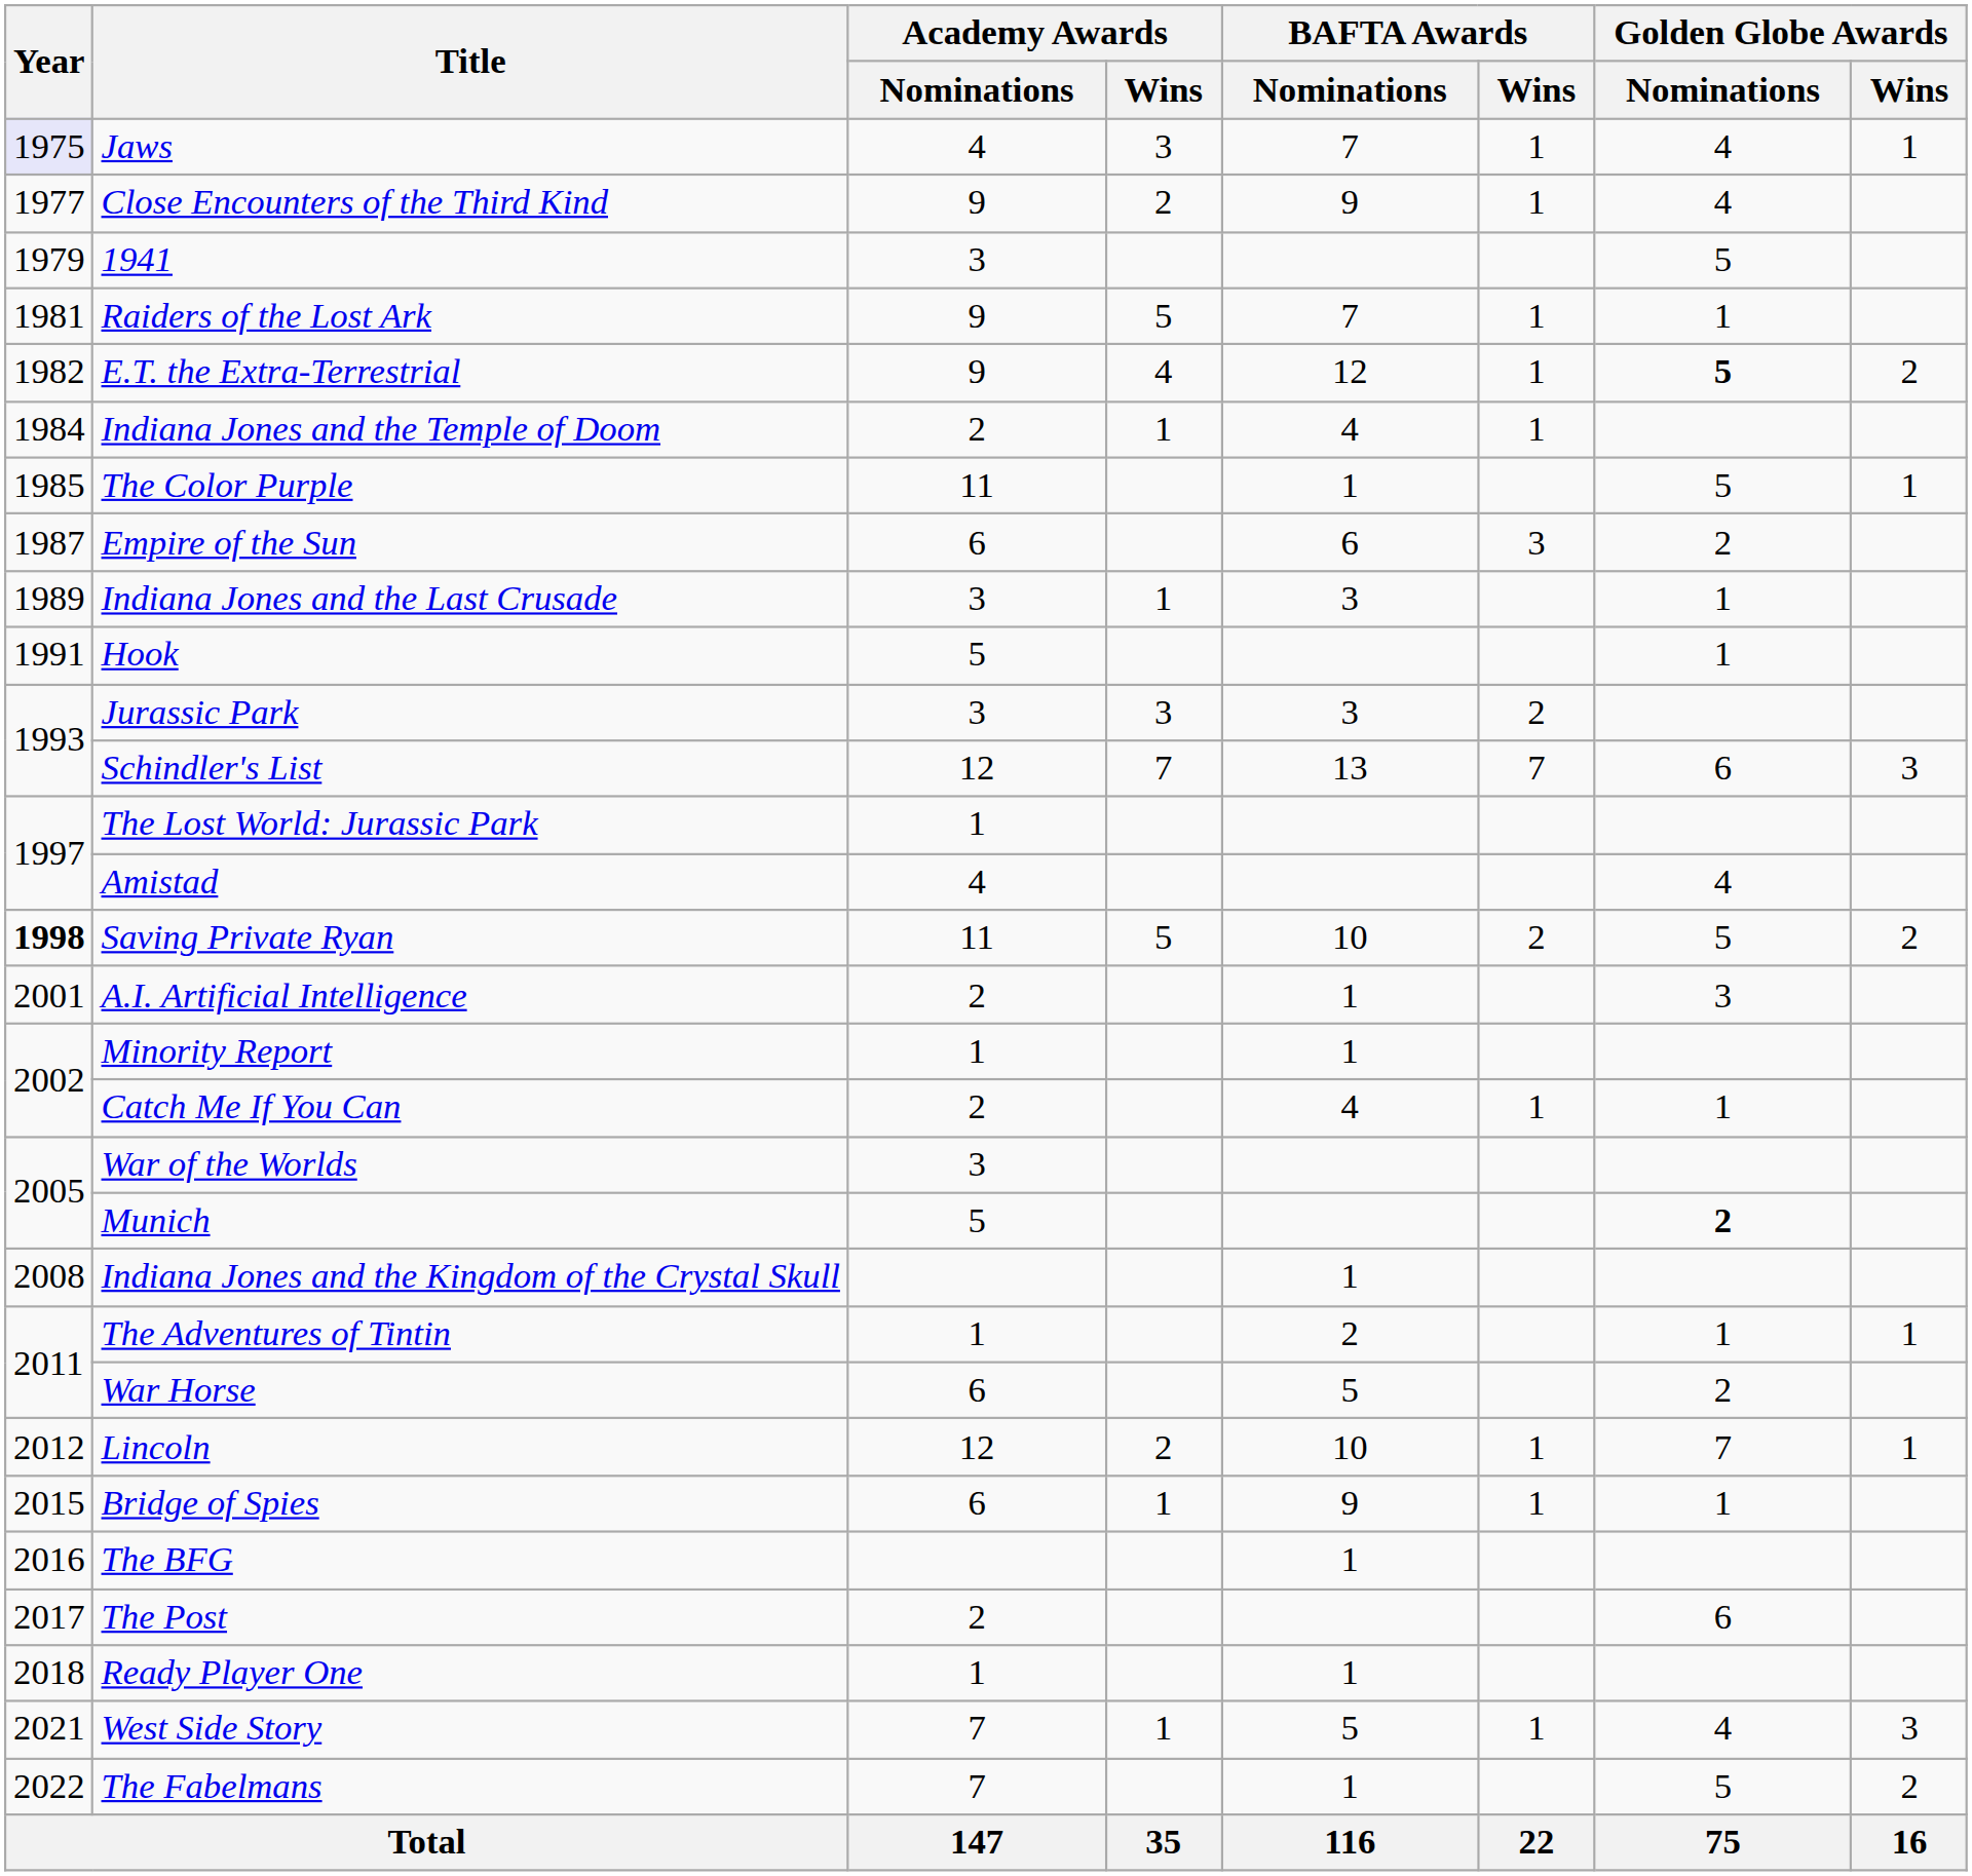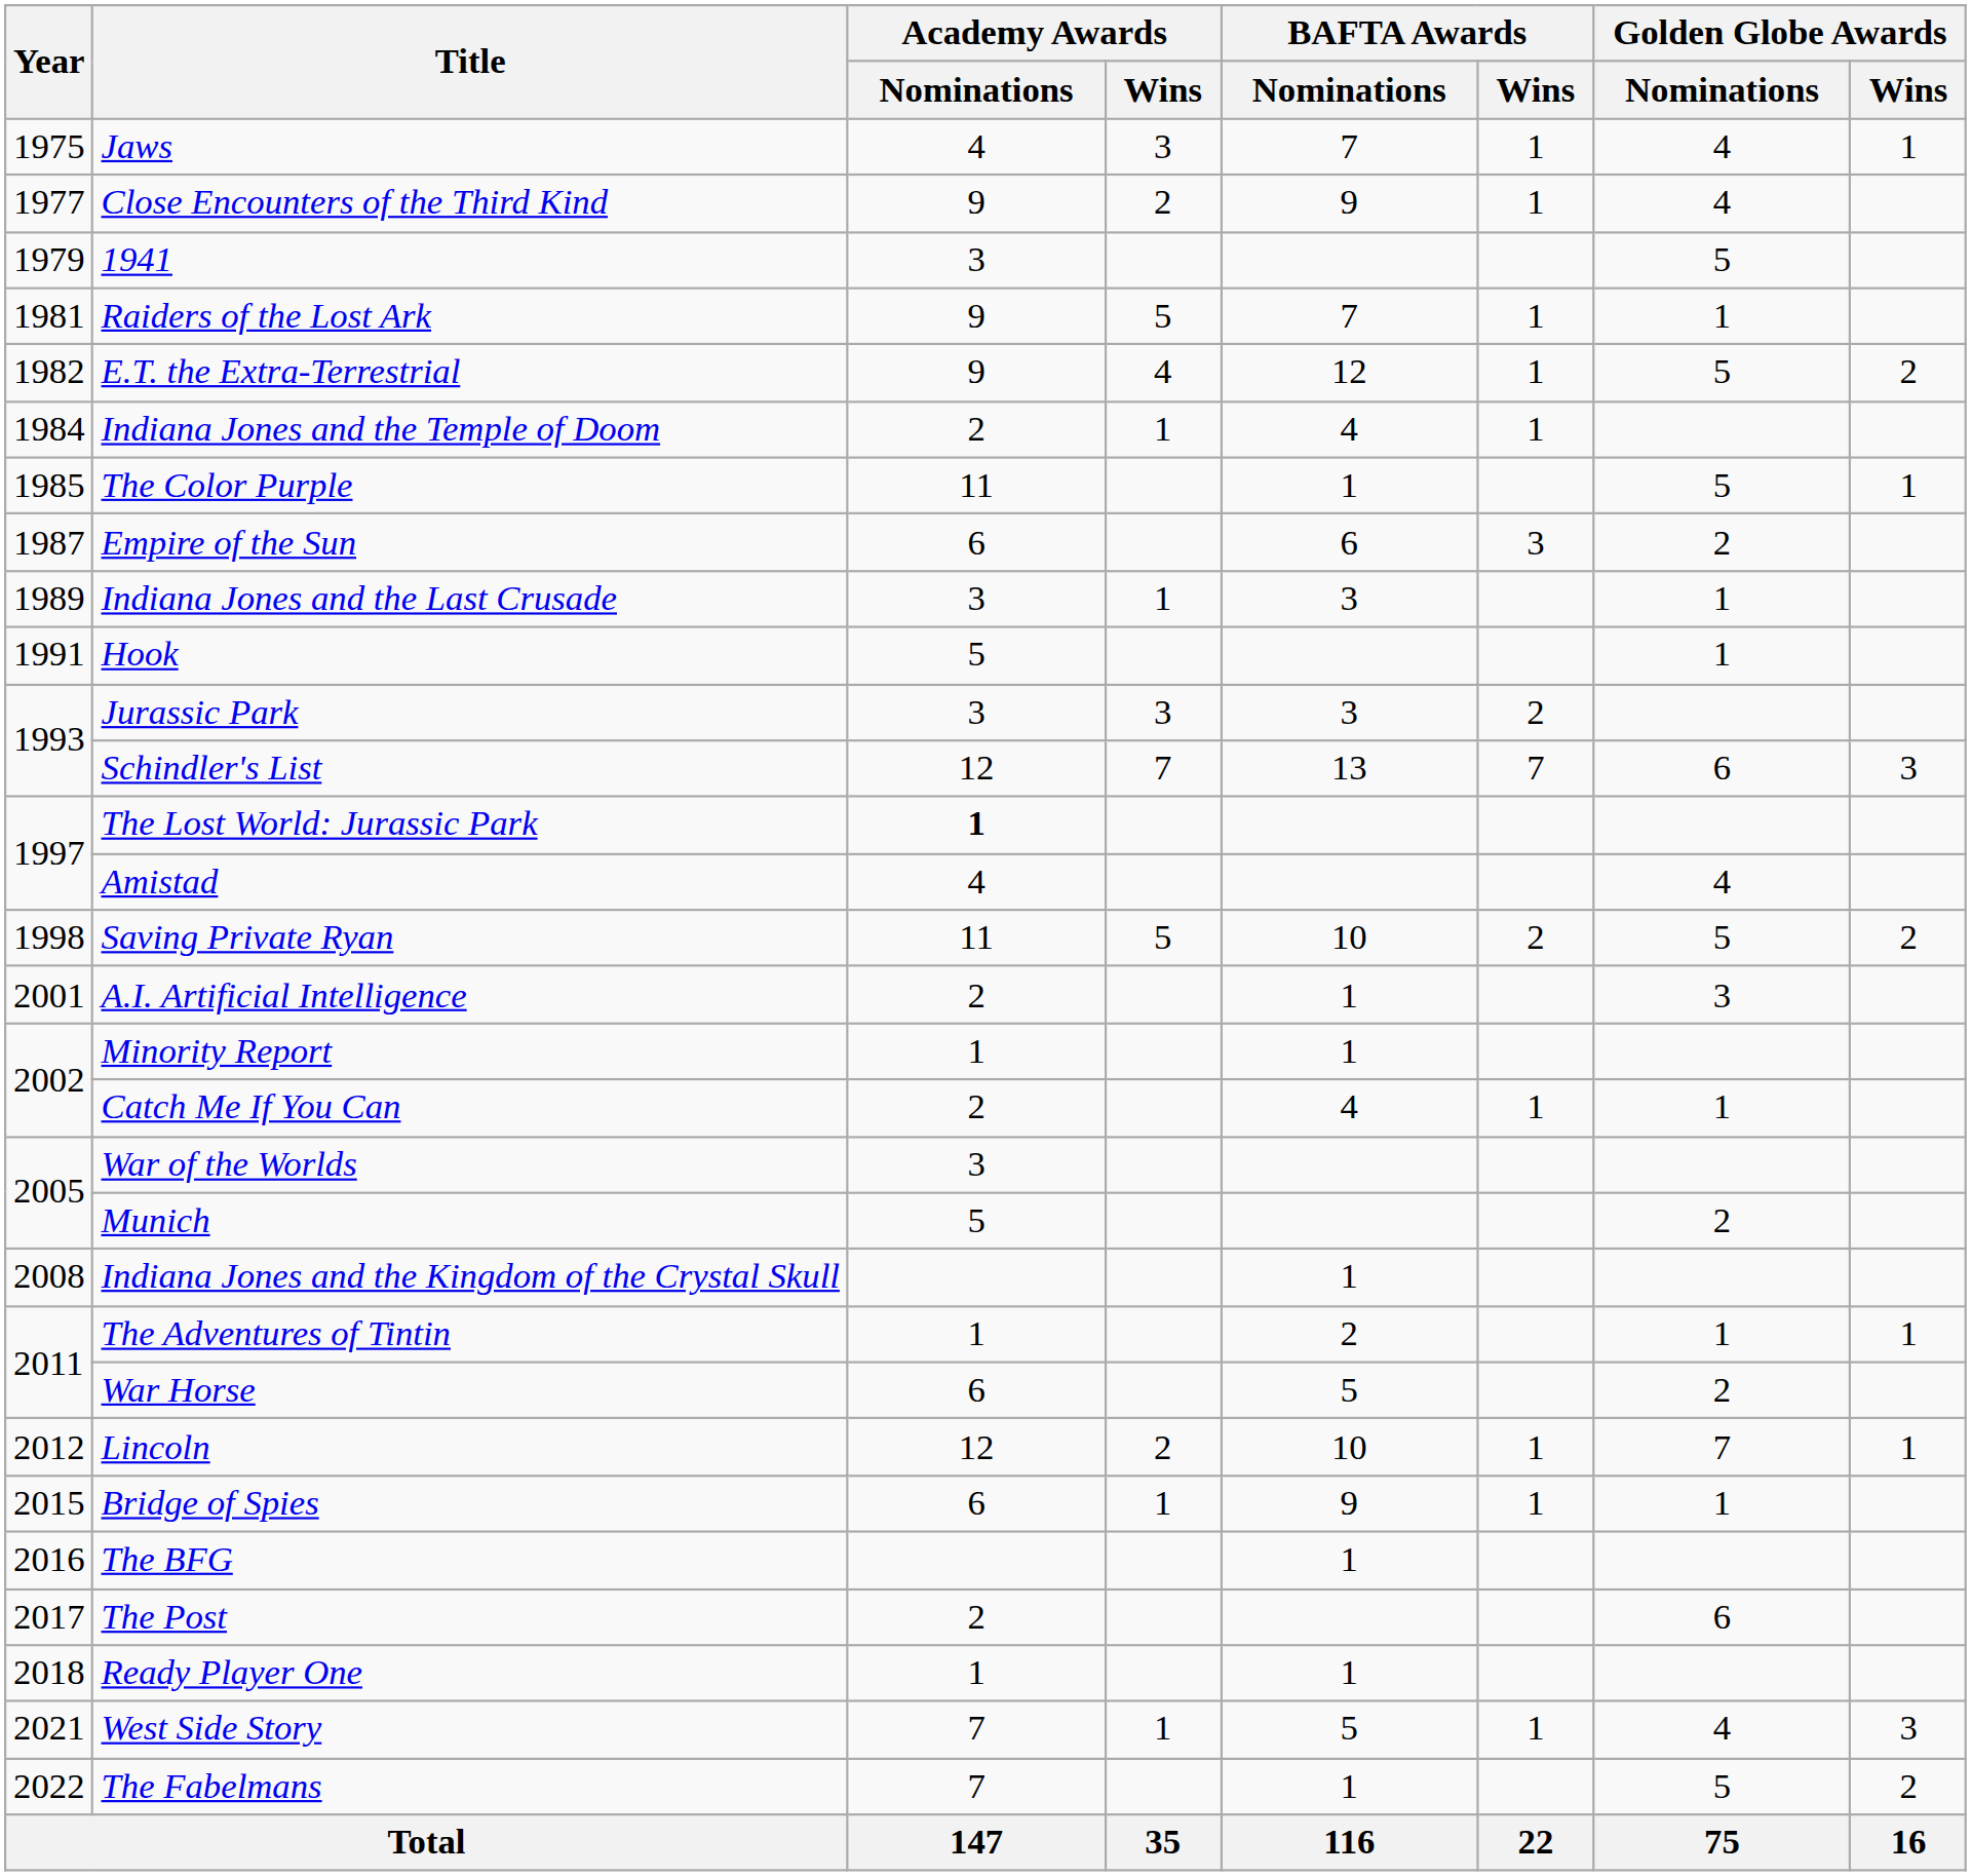Jaws | Year: lavender background -> no background
E.T. the Extra-Terrestrial | Golden Globe Awards / Nominations: bold -> normal
The Lost World: Jurassic Park | Academy Awards / Nominations: normal -> bold
Saving Private Ryan | Year: bold -> normal
Munich | Golden Globe Awards / Nominations: bold -> normal
